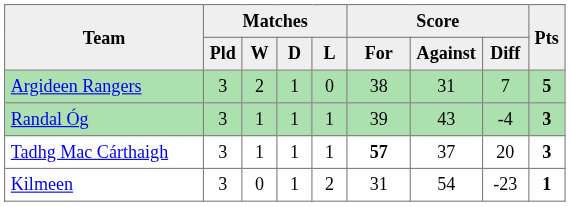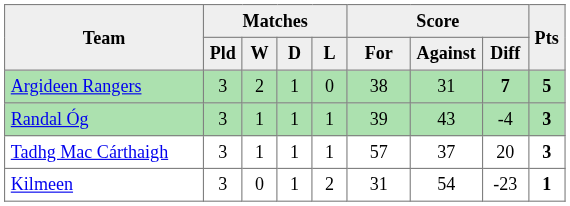Argideen Rangers | Score / Diff: normal -> bold
Tadhg Mac Cárthaigh | Score / For: bold -> normal
